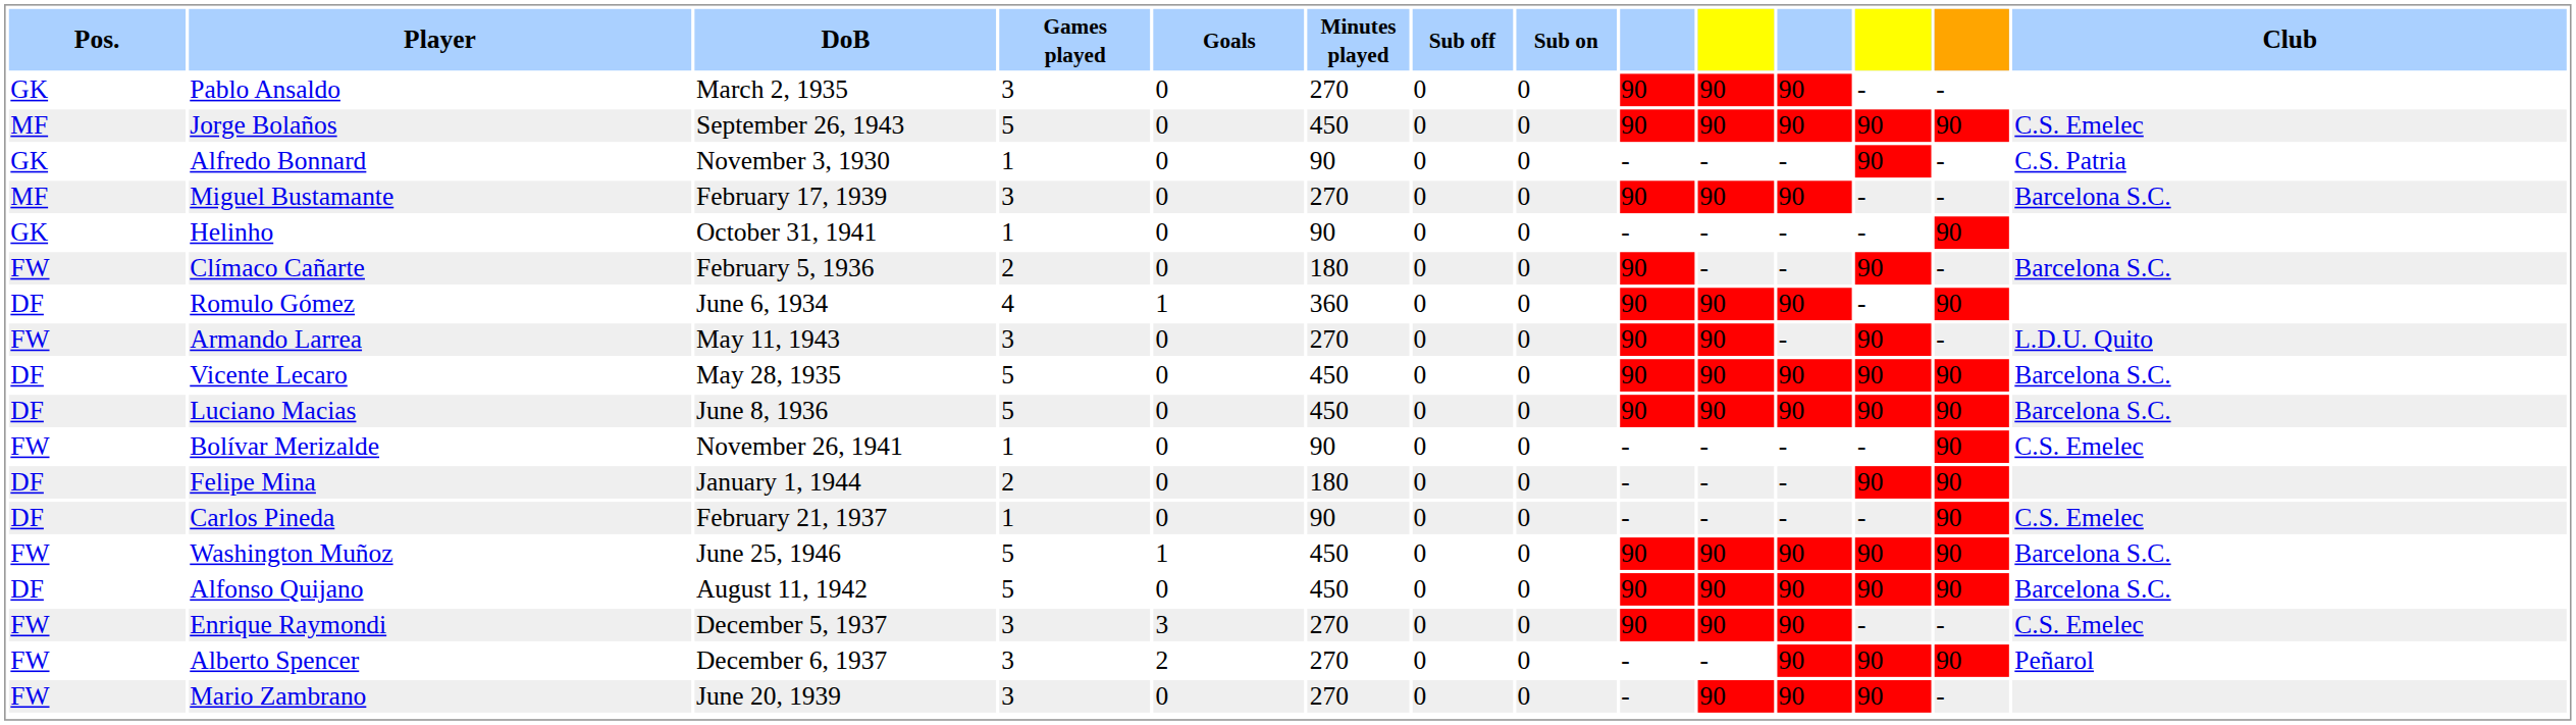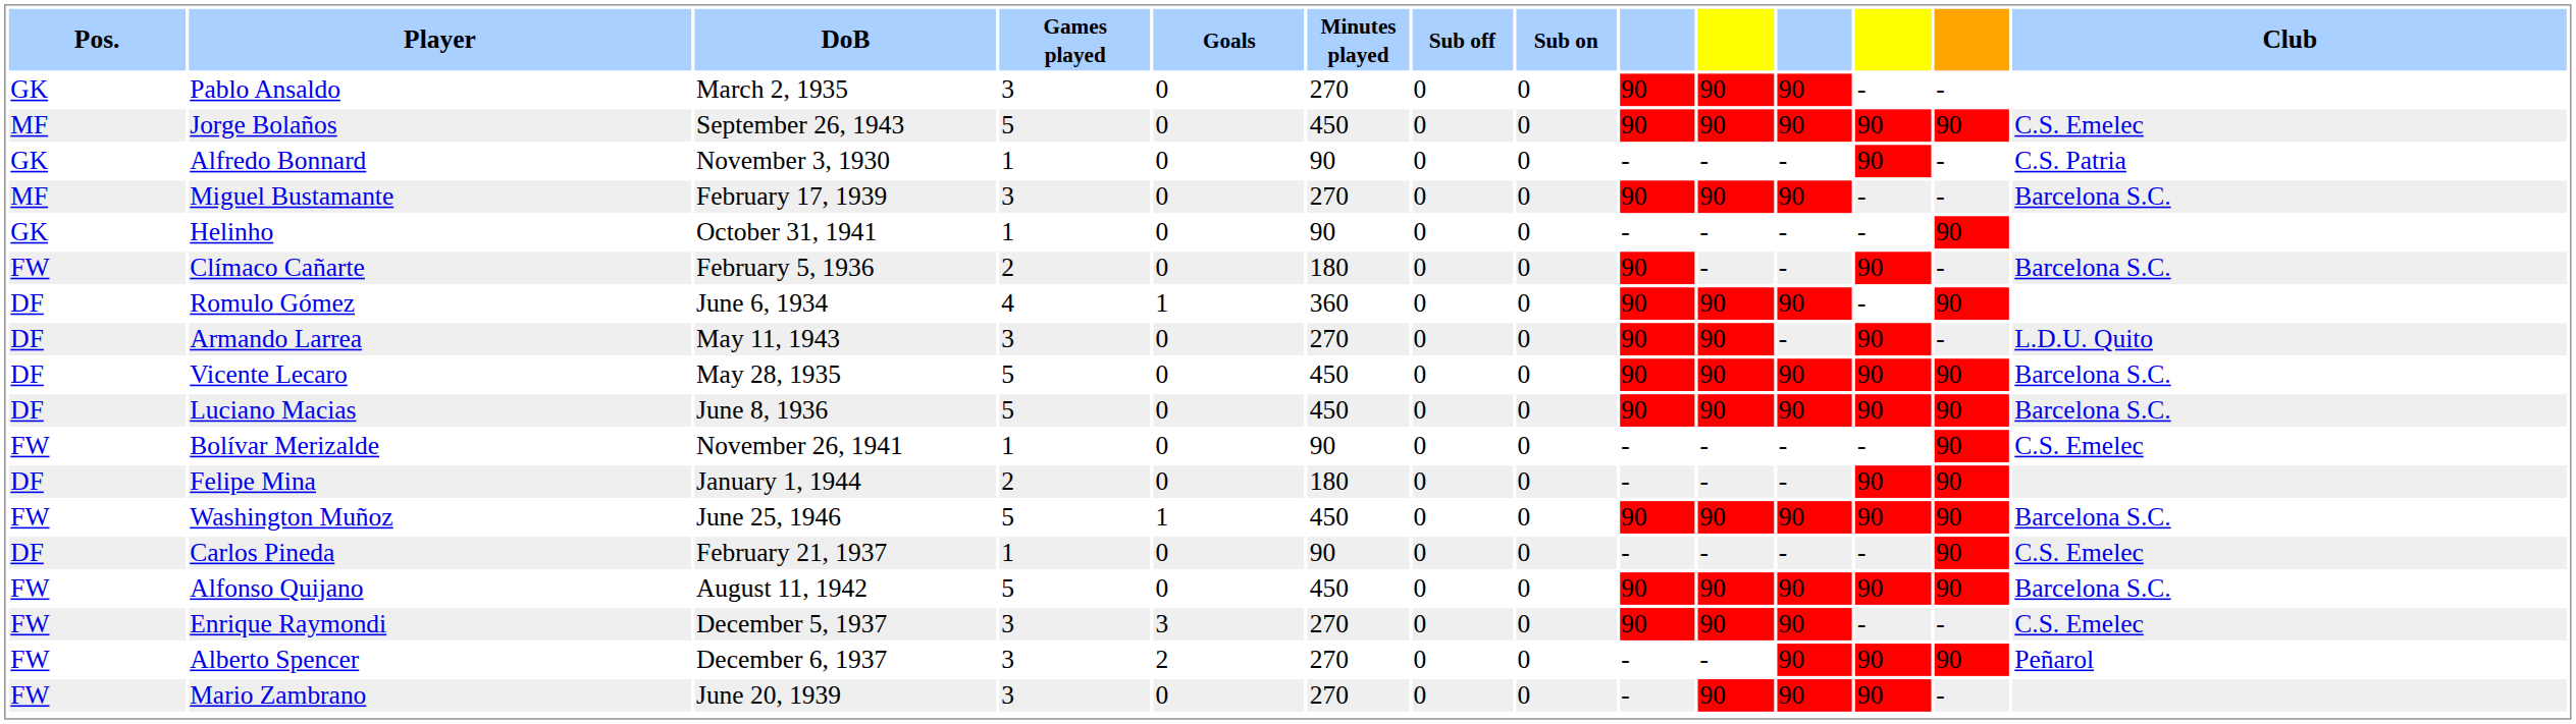Armando Larrea | Pos.: FW -> DF
rows swapped: Washington Muñoz <-> Carlos Pineda
Alfonso Quijano | Pos.: DF -> FW
